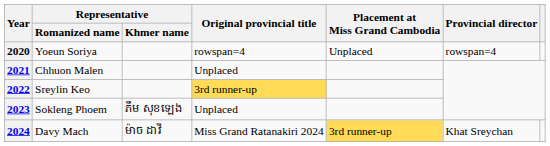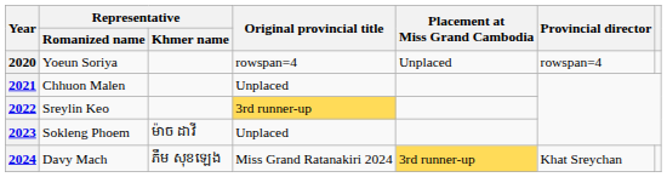2023 | Representative / Khmer name: ភឹម សុខឡេង -> ម៉ាច ដាវី
2024 | Representative / Khmer name: ម៉ាច ដាវី -> ភឹម សុខឡេង
